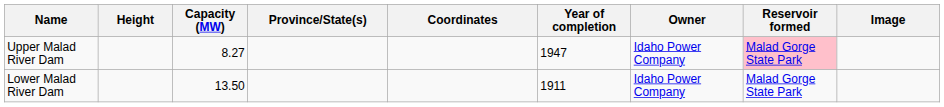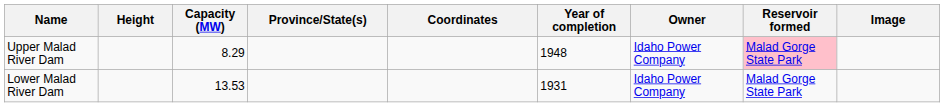Upper Malad River Dam | Capacity (MW): 8.27 -> 8.29
Upper Malad River Dam | Year of completion: 1947 -> 1948
Lower Malad River Dam | Capacity (MW): 13.50 -> 13.53
Lower Malad River Dam | Year of completion: 1911 -> 1931
